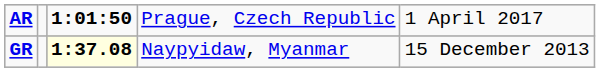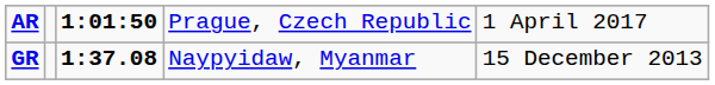GR | column 3: lightyellow background -> no background
